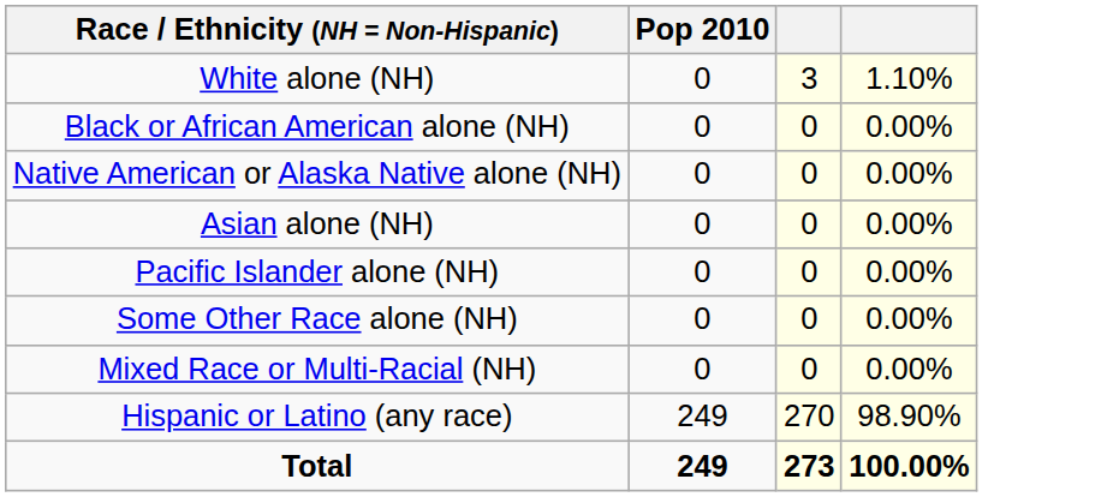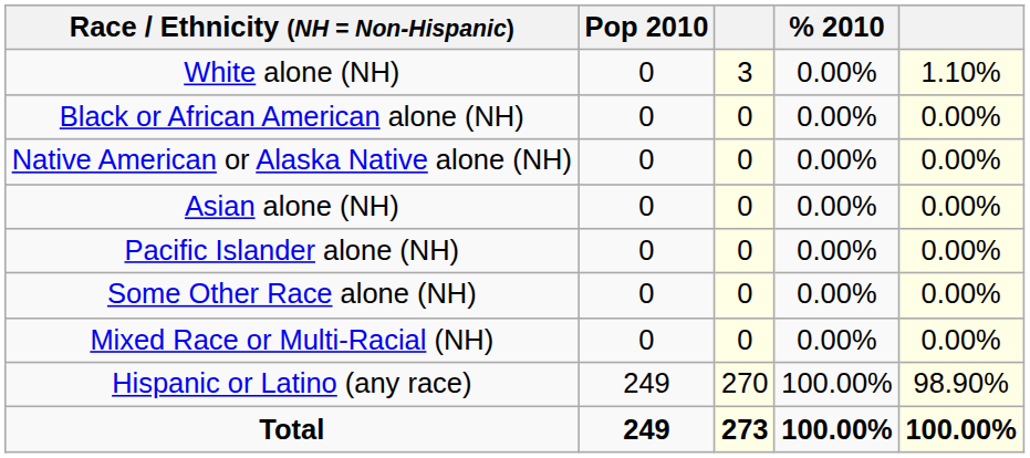+ column: % 2010 | 0.00% | 0.00% | 0.00% | 0.00% | 0.00% | 0.00% | 0.00% | 100.00% | 100.00%
